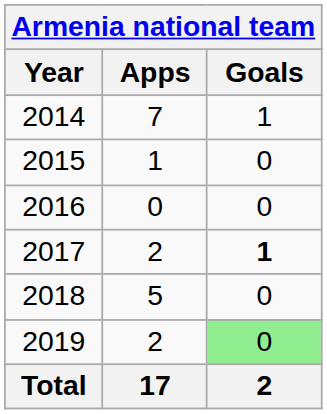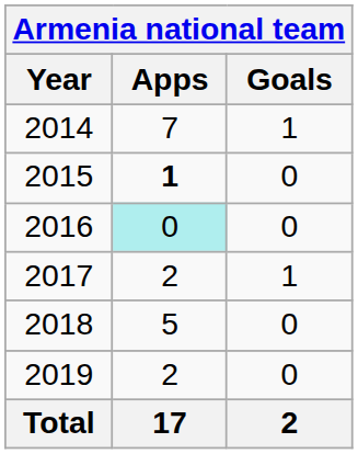2015 | Apps: normal -> bold
2016 | Apps: no background -> paleturquoise background
2017 | Goals: bold -> normal
2019 | Goals: lightgreen background -> no background
